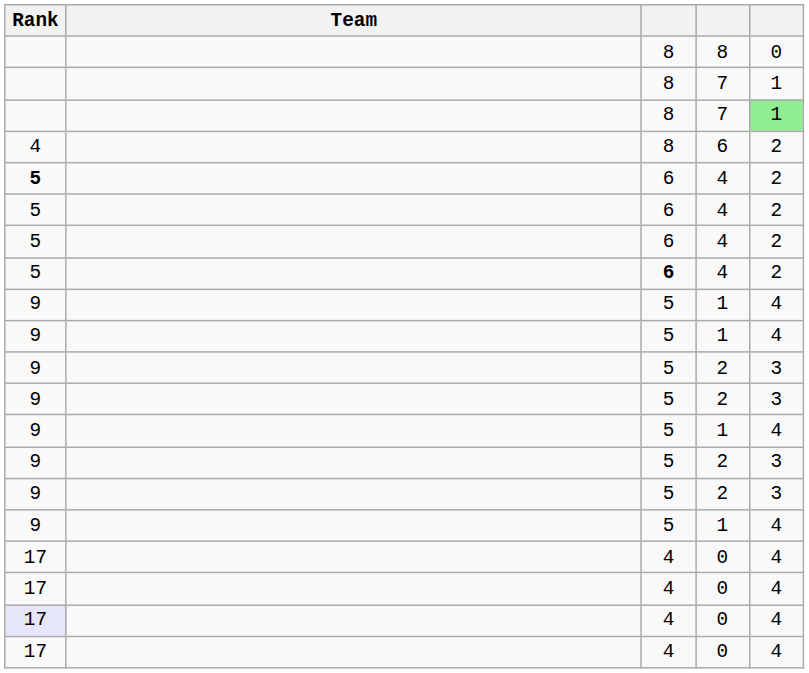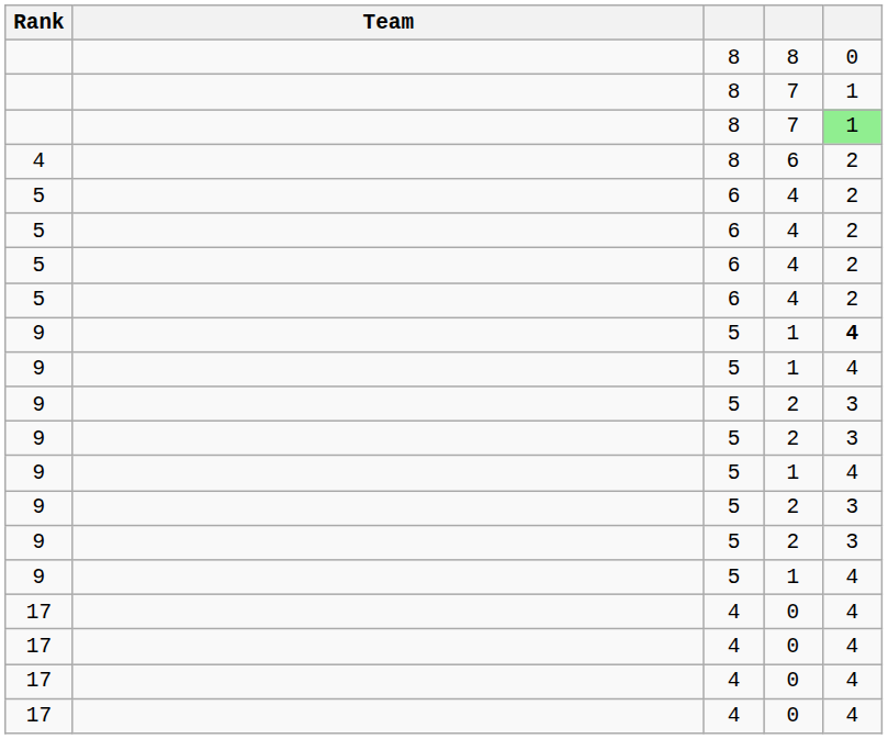row 6 | Rank: bold -> normal
row 9 | column 3: bold -> normal
row 10 | column 5: normal -> bold
row 20 | Rank: lavender background -> no background
